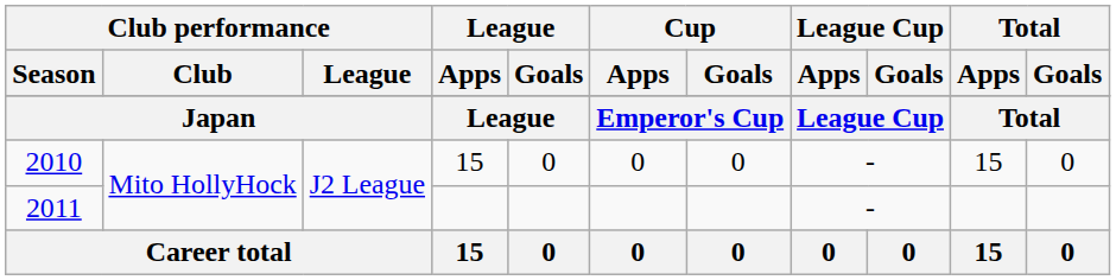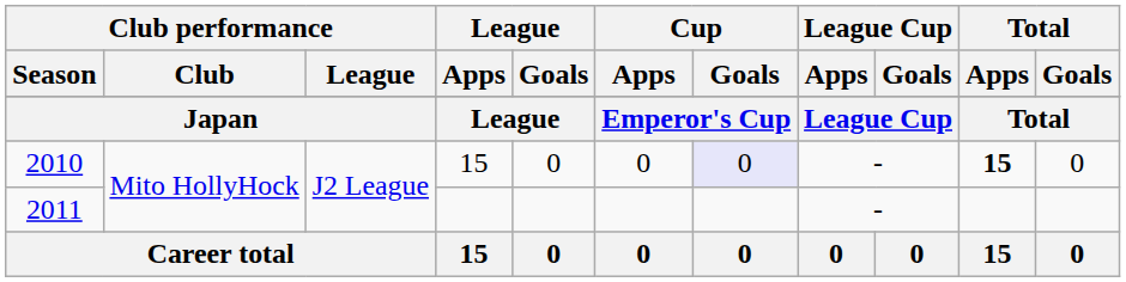2010 | Cup / Goals: no background -> lavender background
2010 | Total / Apps: normal -> bold
